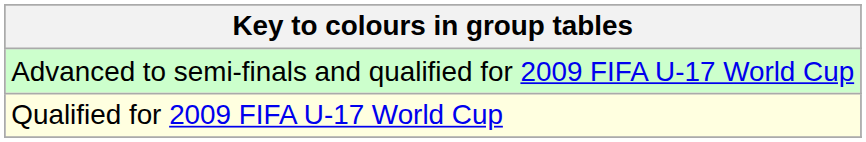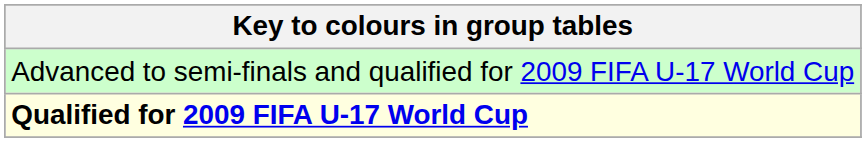row 3 | column 1: normal -> bold
